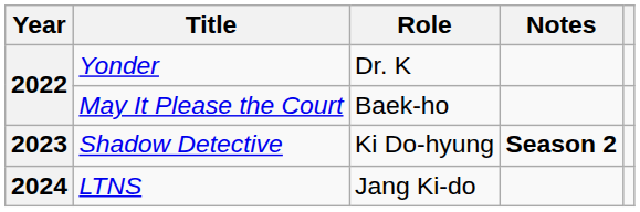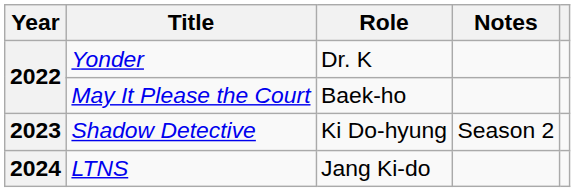Shadow Detective | Notes: bold -> normal
